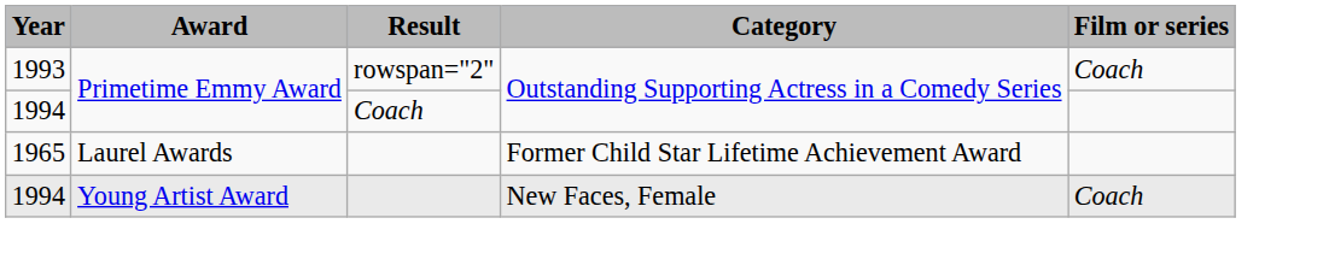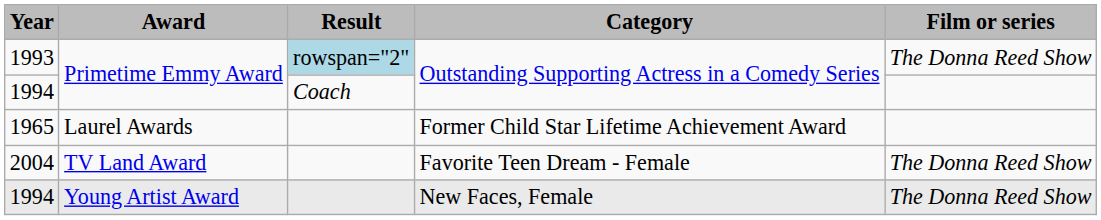1993 | Result: no background -> lightblue background
1993 | Film or series: Coach -> The Donna Reed Show
+ row: 2004 | TV Land Award | Favorite Teen Dream - Female | The Donna Reed Show
1994 / Young Artist Award | Film or series: Coach -> The Donna Reed Show
